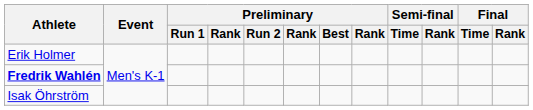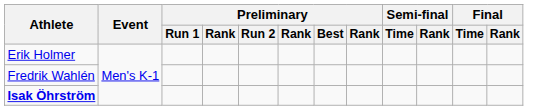Fredrik Wahlén | Athlete: bold -> normal
Isak Öhrström | Athlete: normal -> bold
